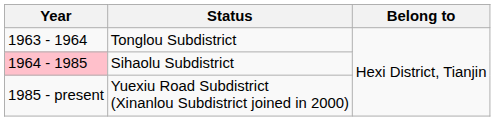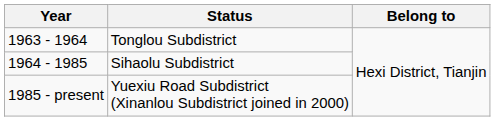Sihaolu Subdistrict | Year: pink background -> no background
